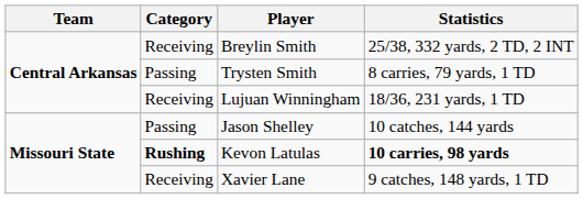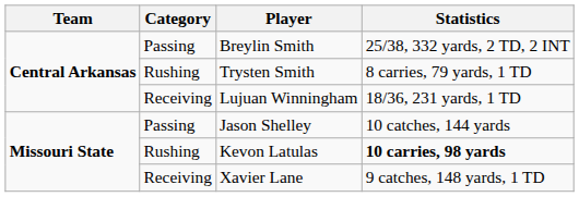Breylin Smith | Category: Receiving -> Passing
Trysten Smith | Category: Passing -> Rushing
Kevon Latulas | Category: bold -> normal
